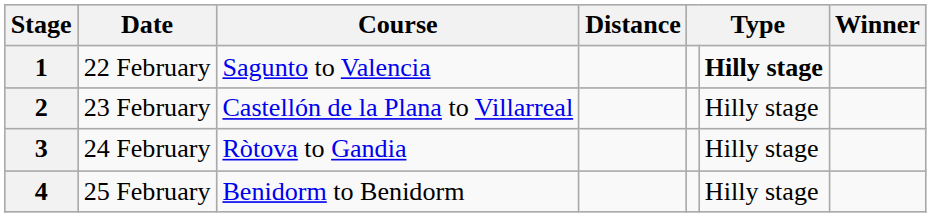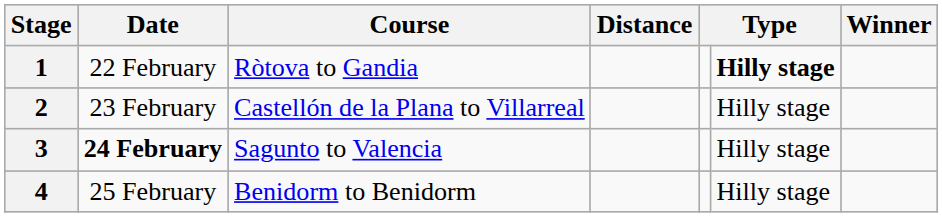1 | Course: Sagunto to Valencia -> Ròtova to Gandia
3 | Date: normal -> bold
3 | Course: Ròtova to Gandia -> Sagunto to Valencia
